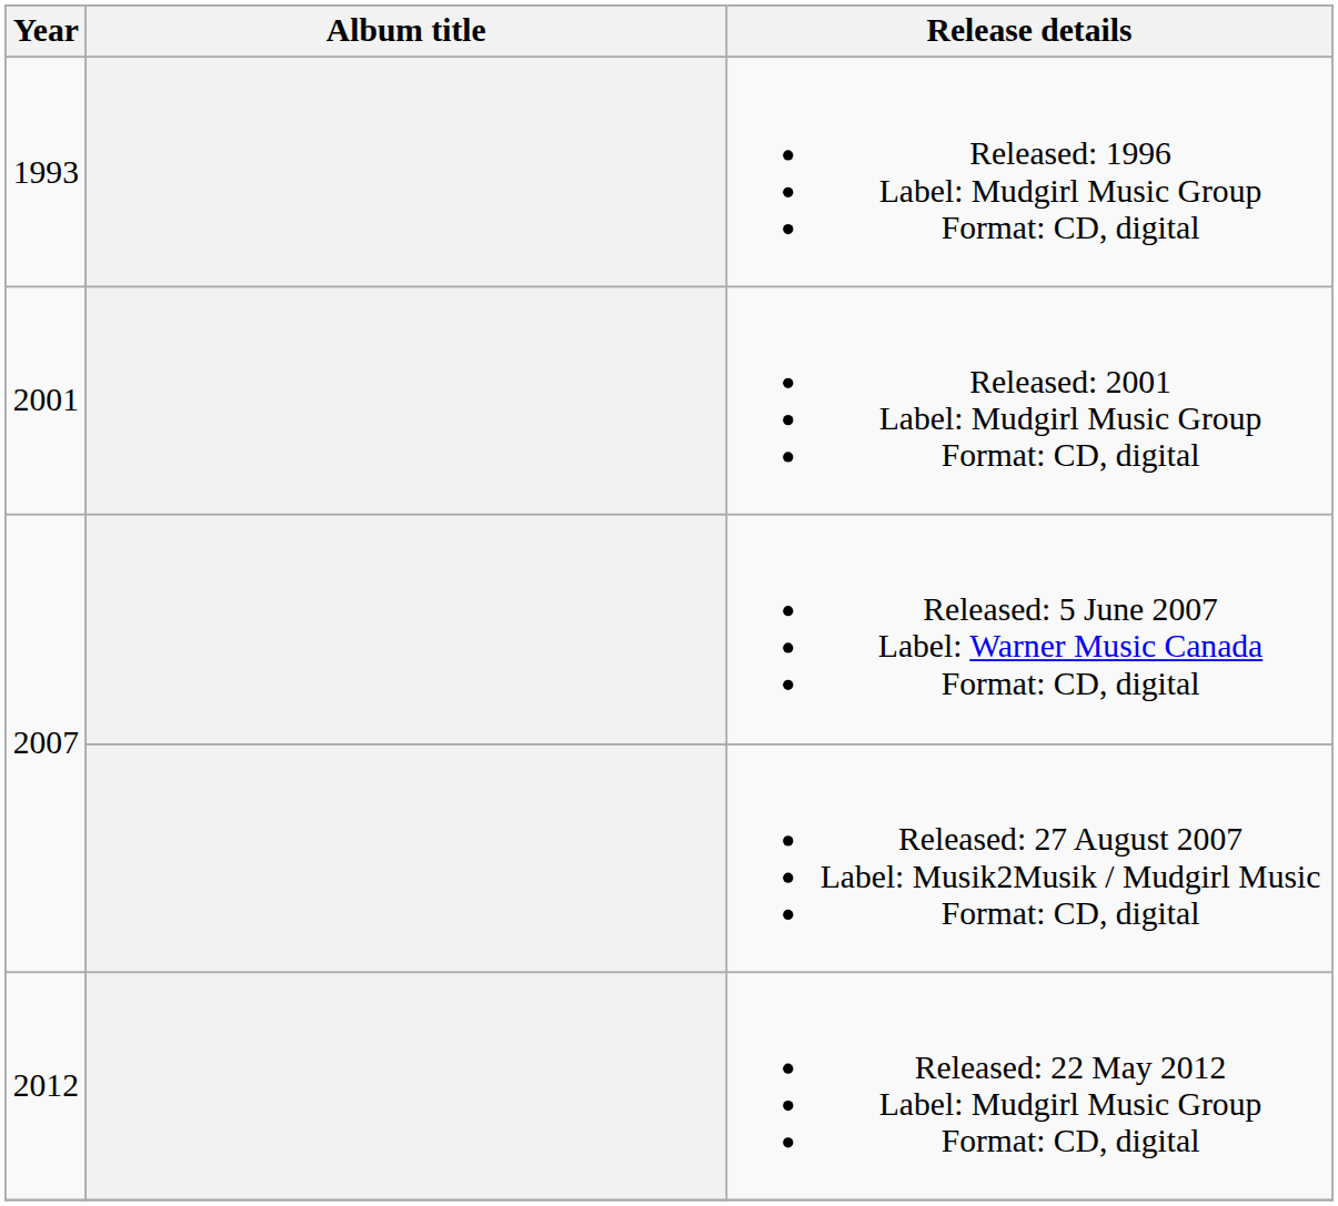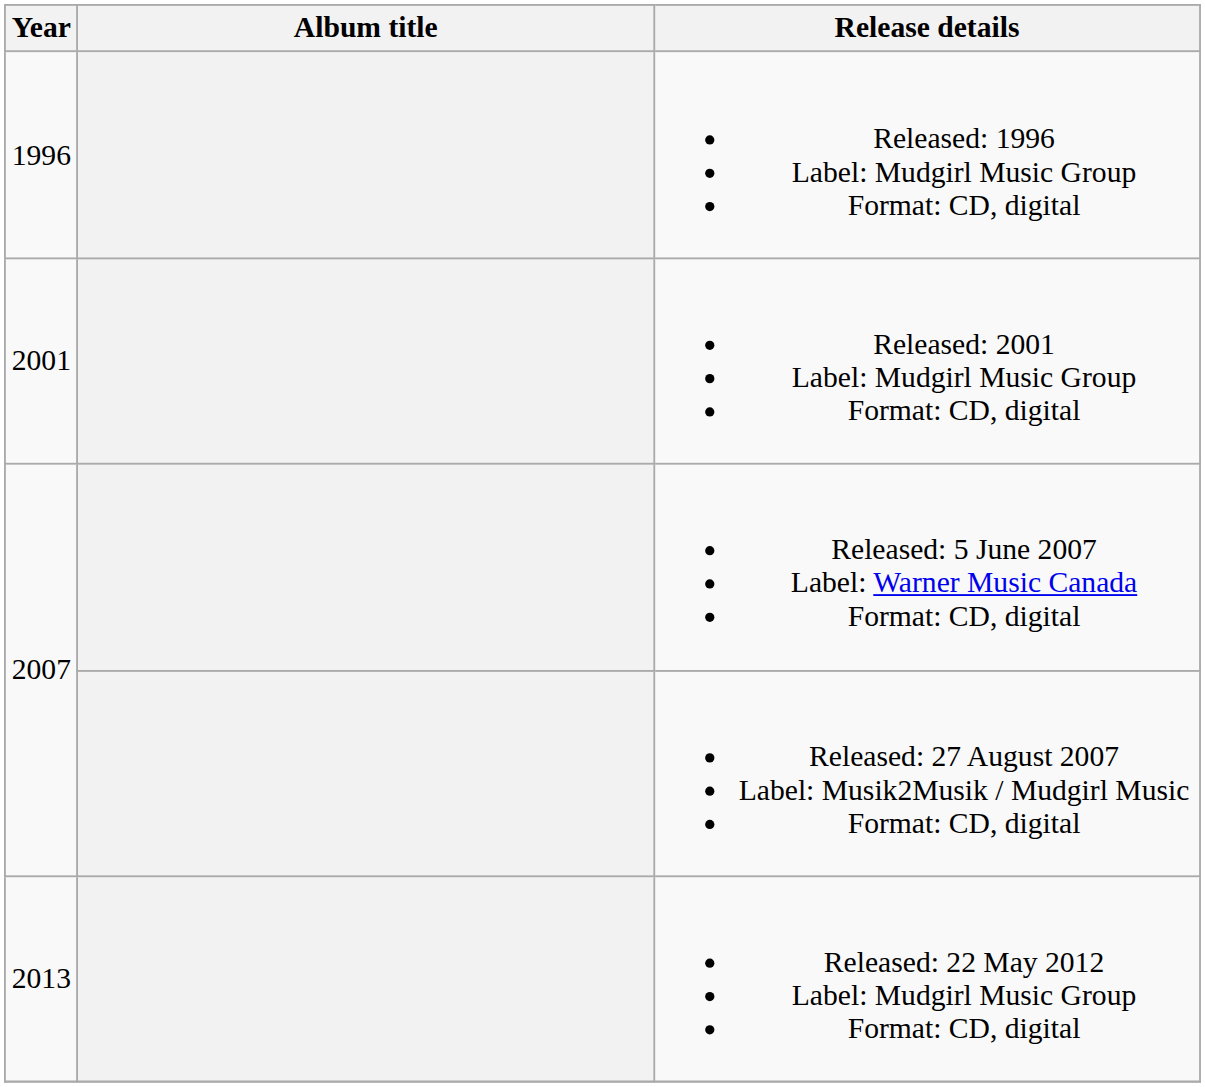row 2 | Year: 1993 -> 1996
row 6 | Year: 2012 -> 2013
